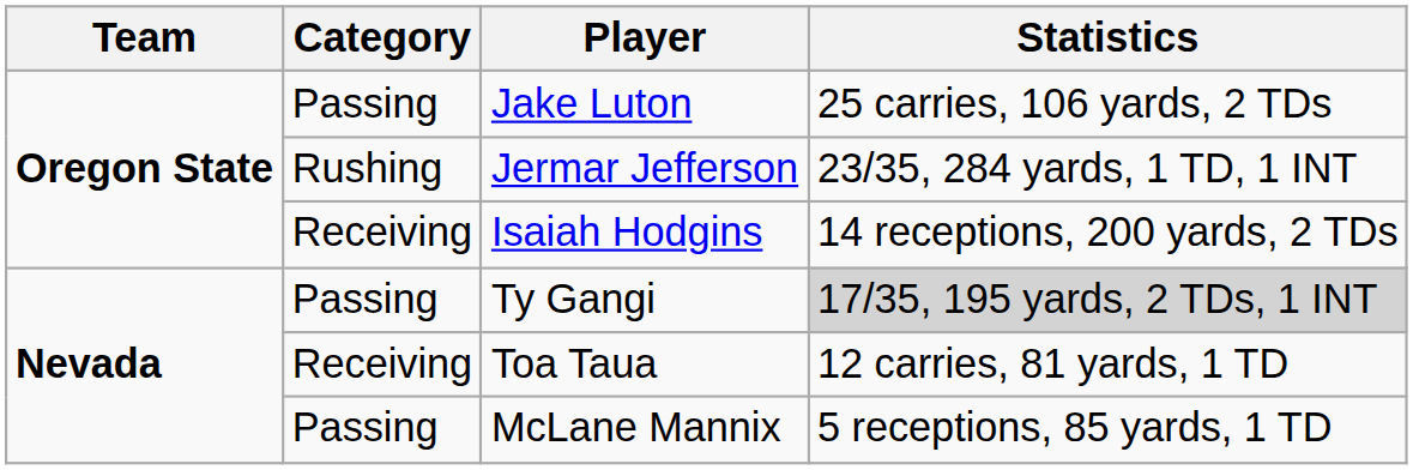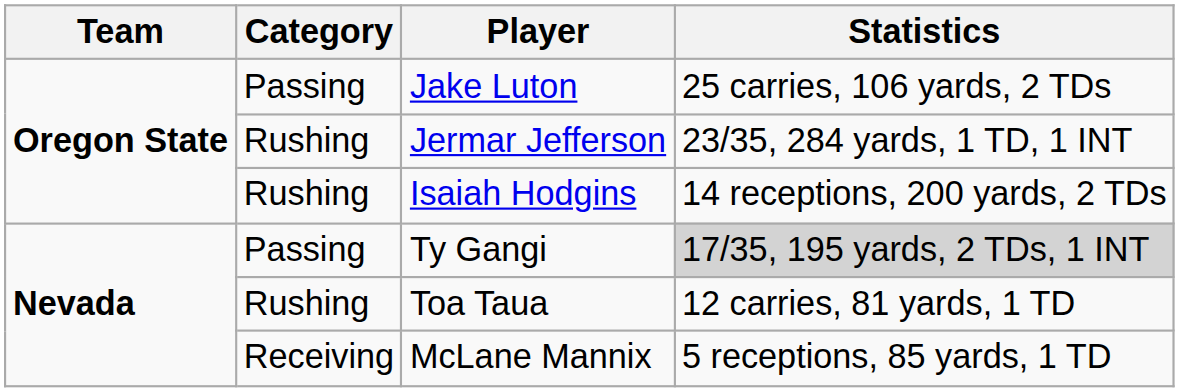Isaiah Hodgins | Category: Receiving -> Rushing
Toa Taua | Category: Receiving -> Rushing
McLane Mannix | Category: Passing -> Receiving
